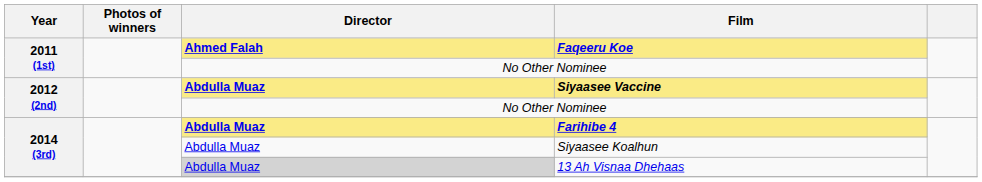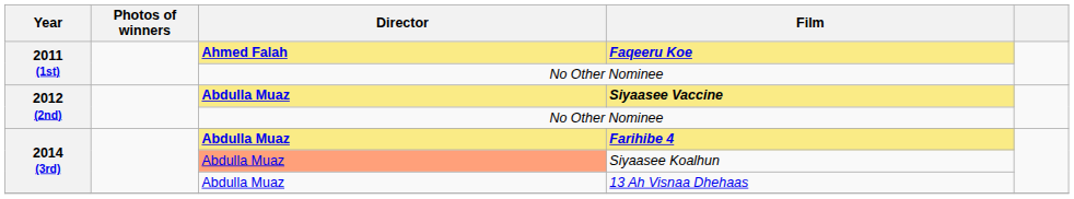Siyaasee Koalhun | Director: no background -> lightsalmon background
13 Ah Visnaa Dhehaas | Director: lightgrey background -> no background
